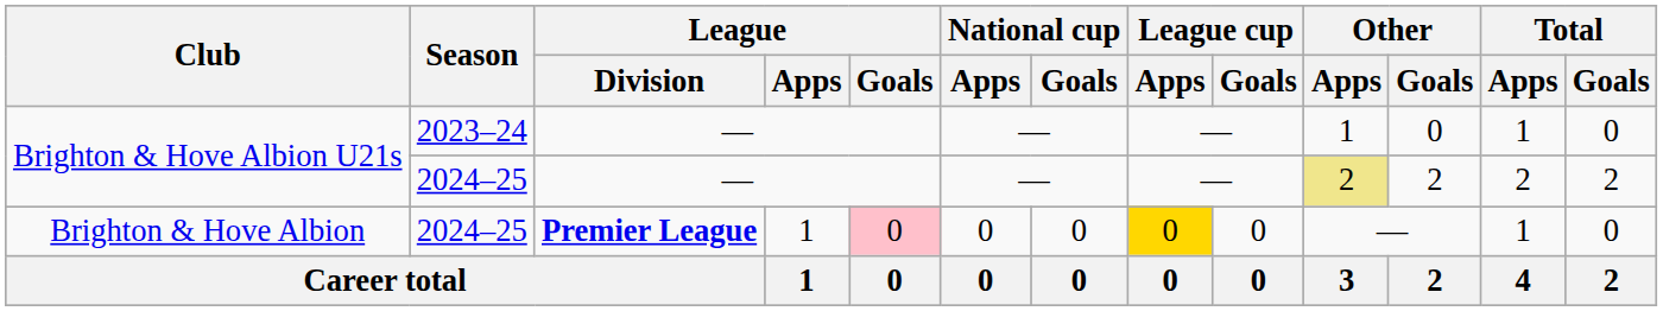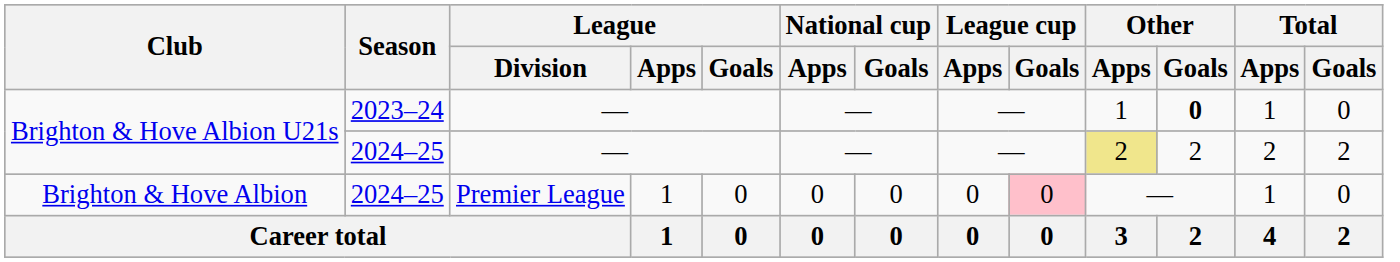Brighton & Hove Albion U21s / 2023–24 | Other / Goals: normal -> bold
Brighton & Hove Albion | League / Division: bold -> normal
Brighton & Hove Albion | League / Goals: pink background -> no background
Brighton & Hove Albion | League cup / Apps: gold background -> no background
Brighton & Hove Albion | League cup / Goals: no background -> pink background
